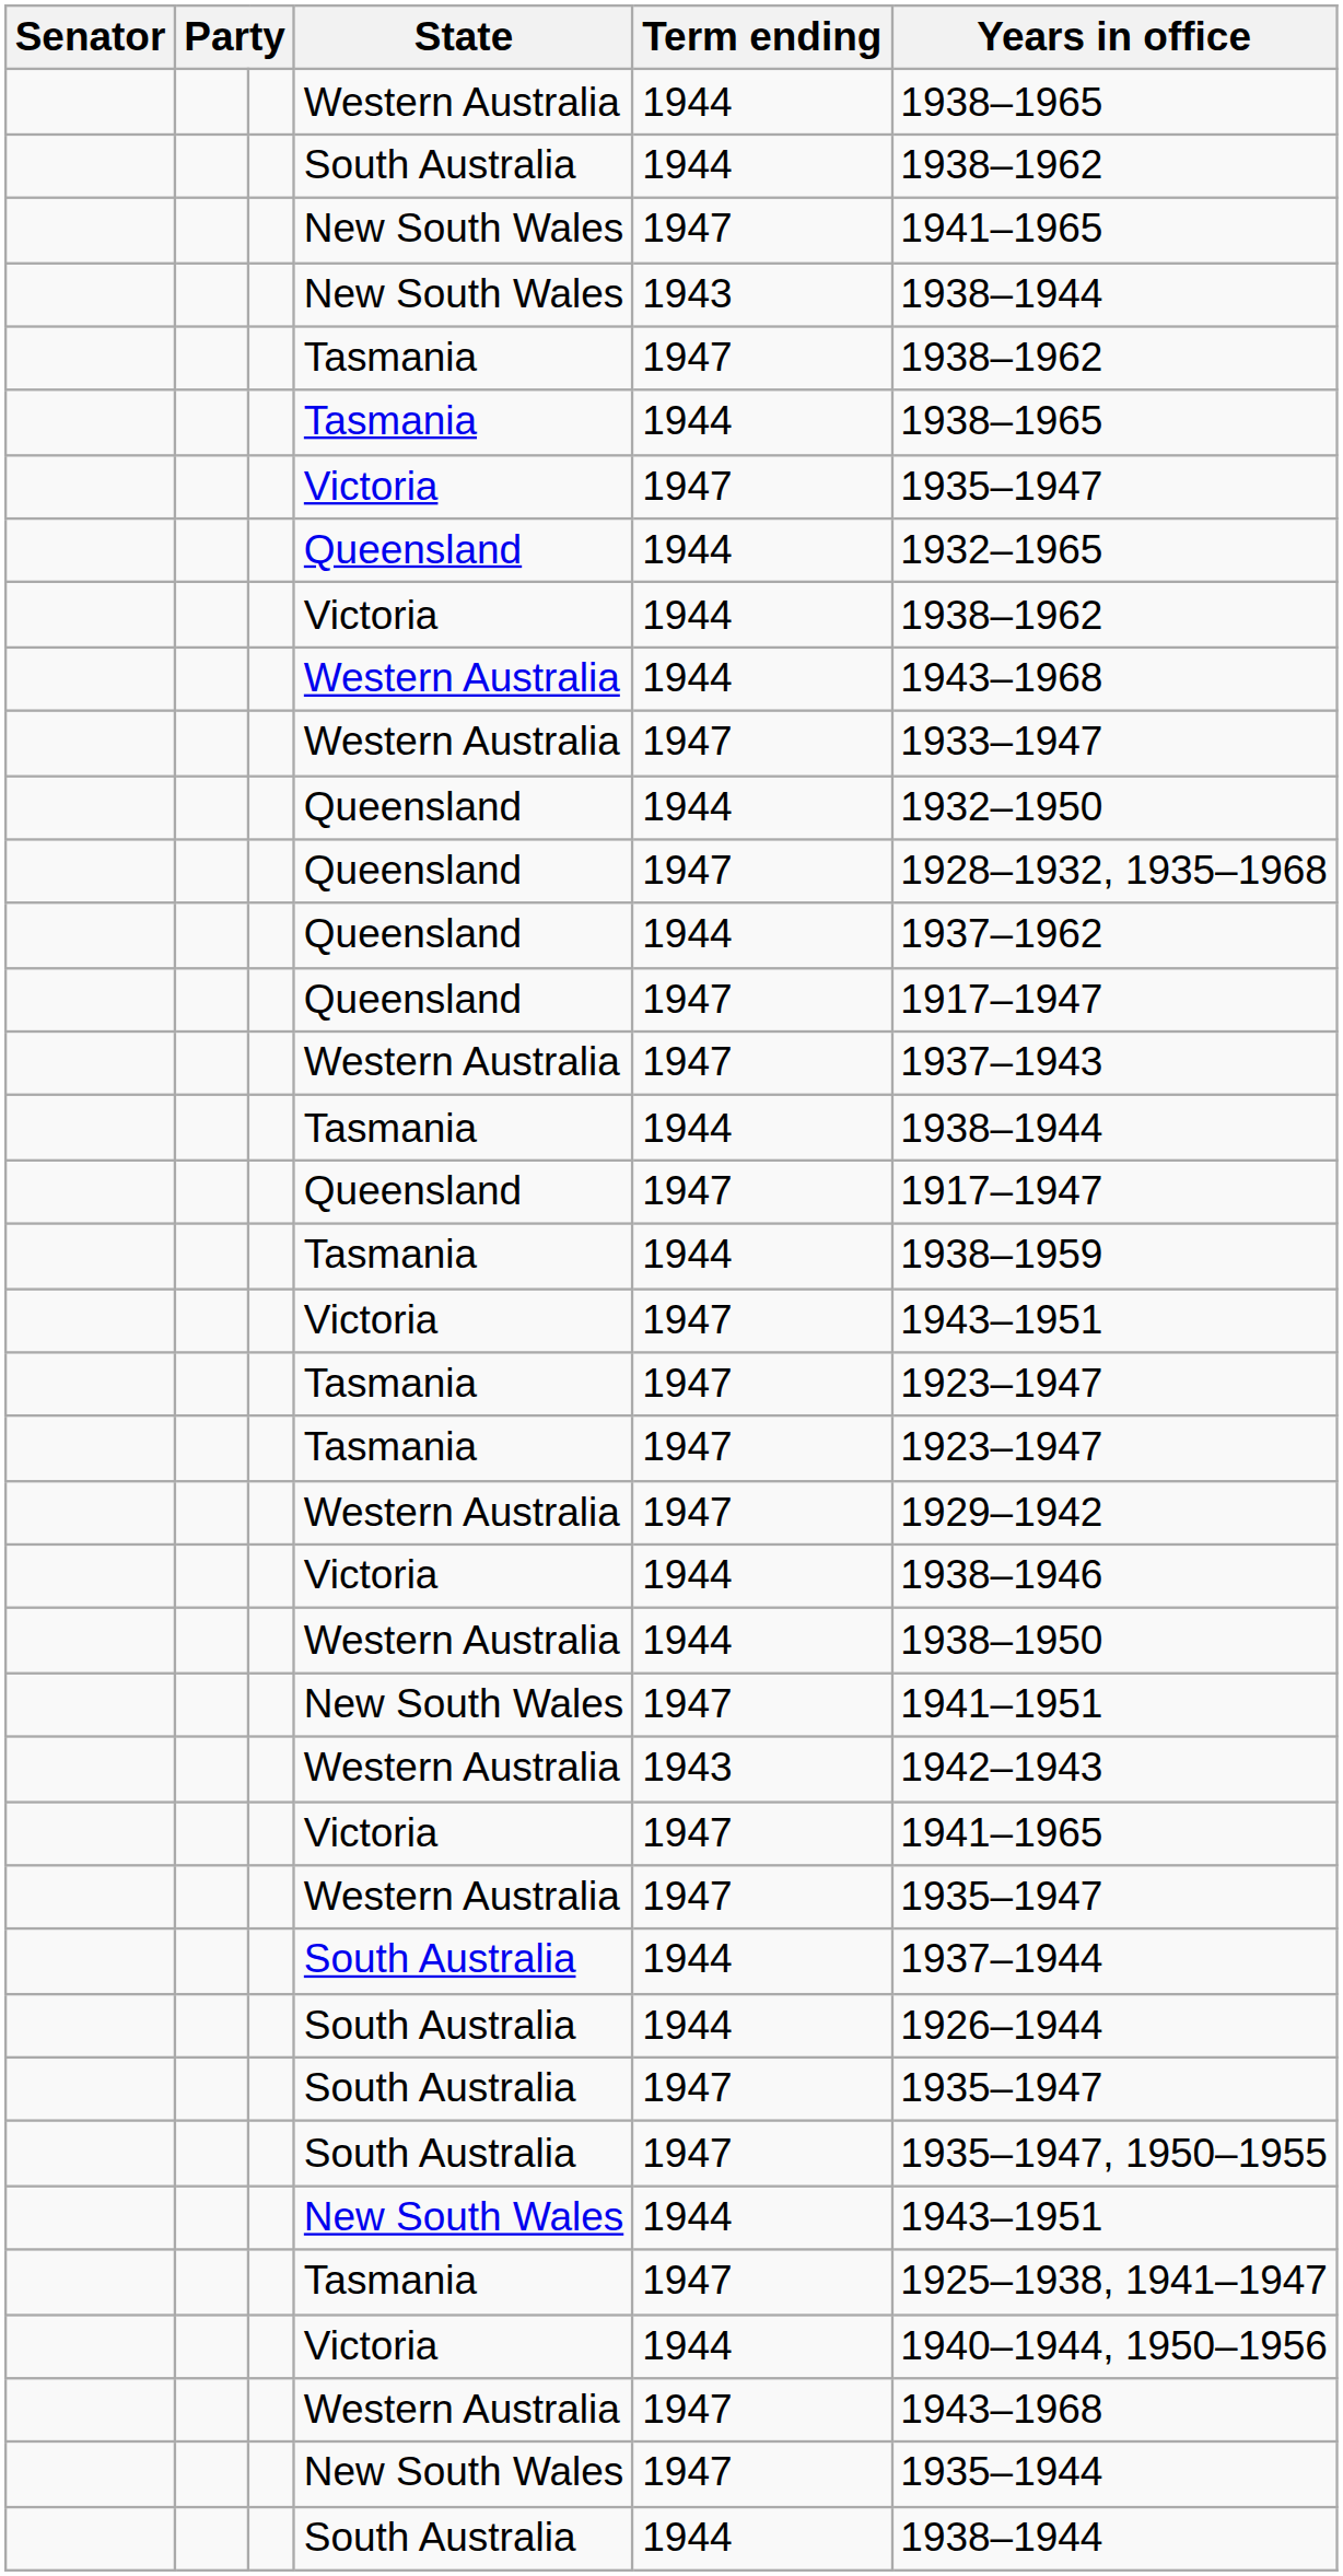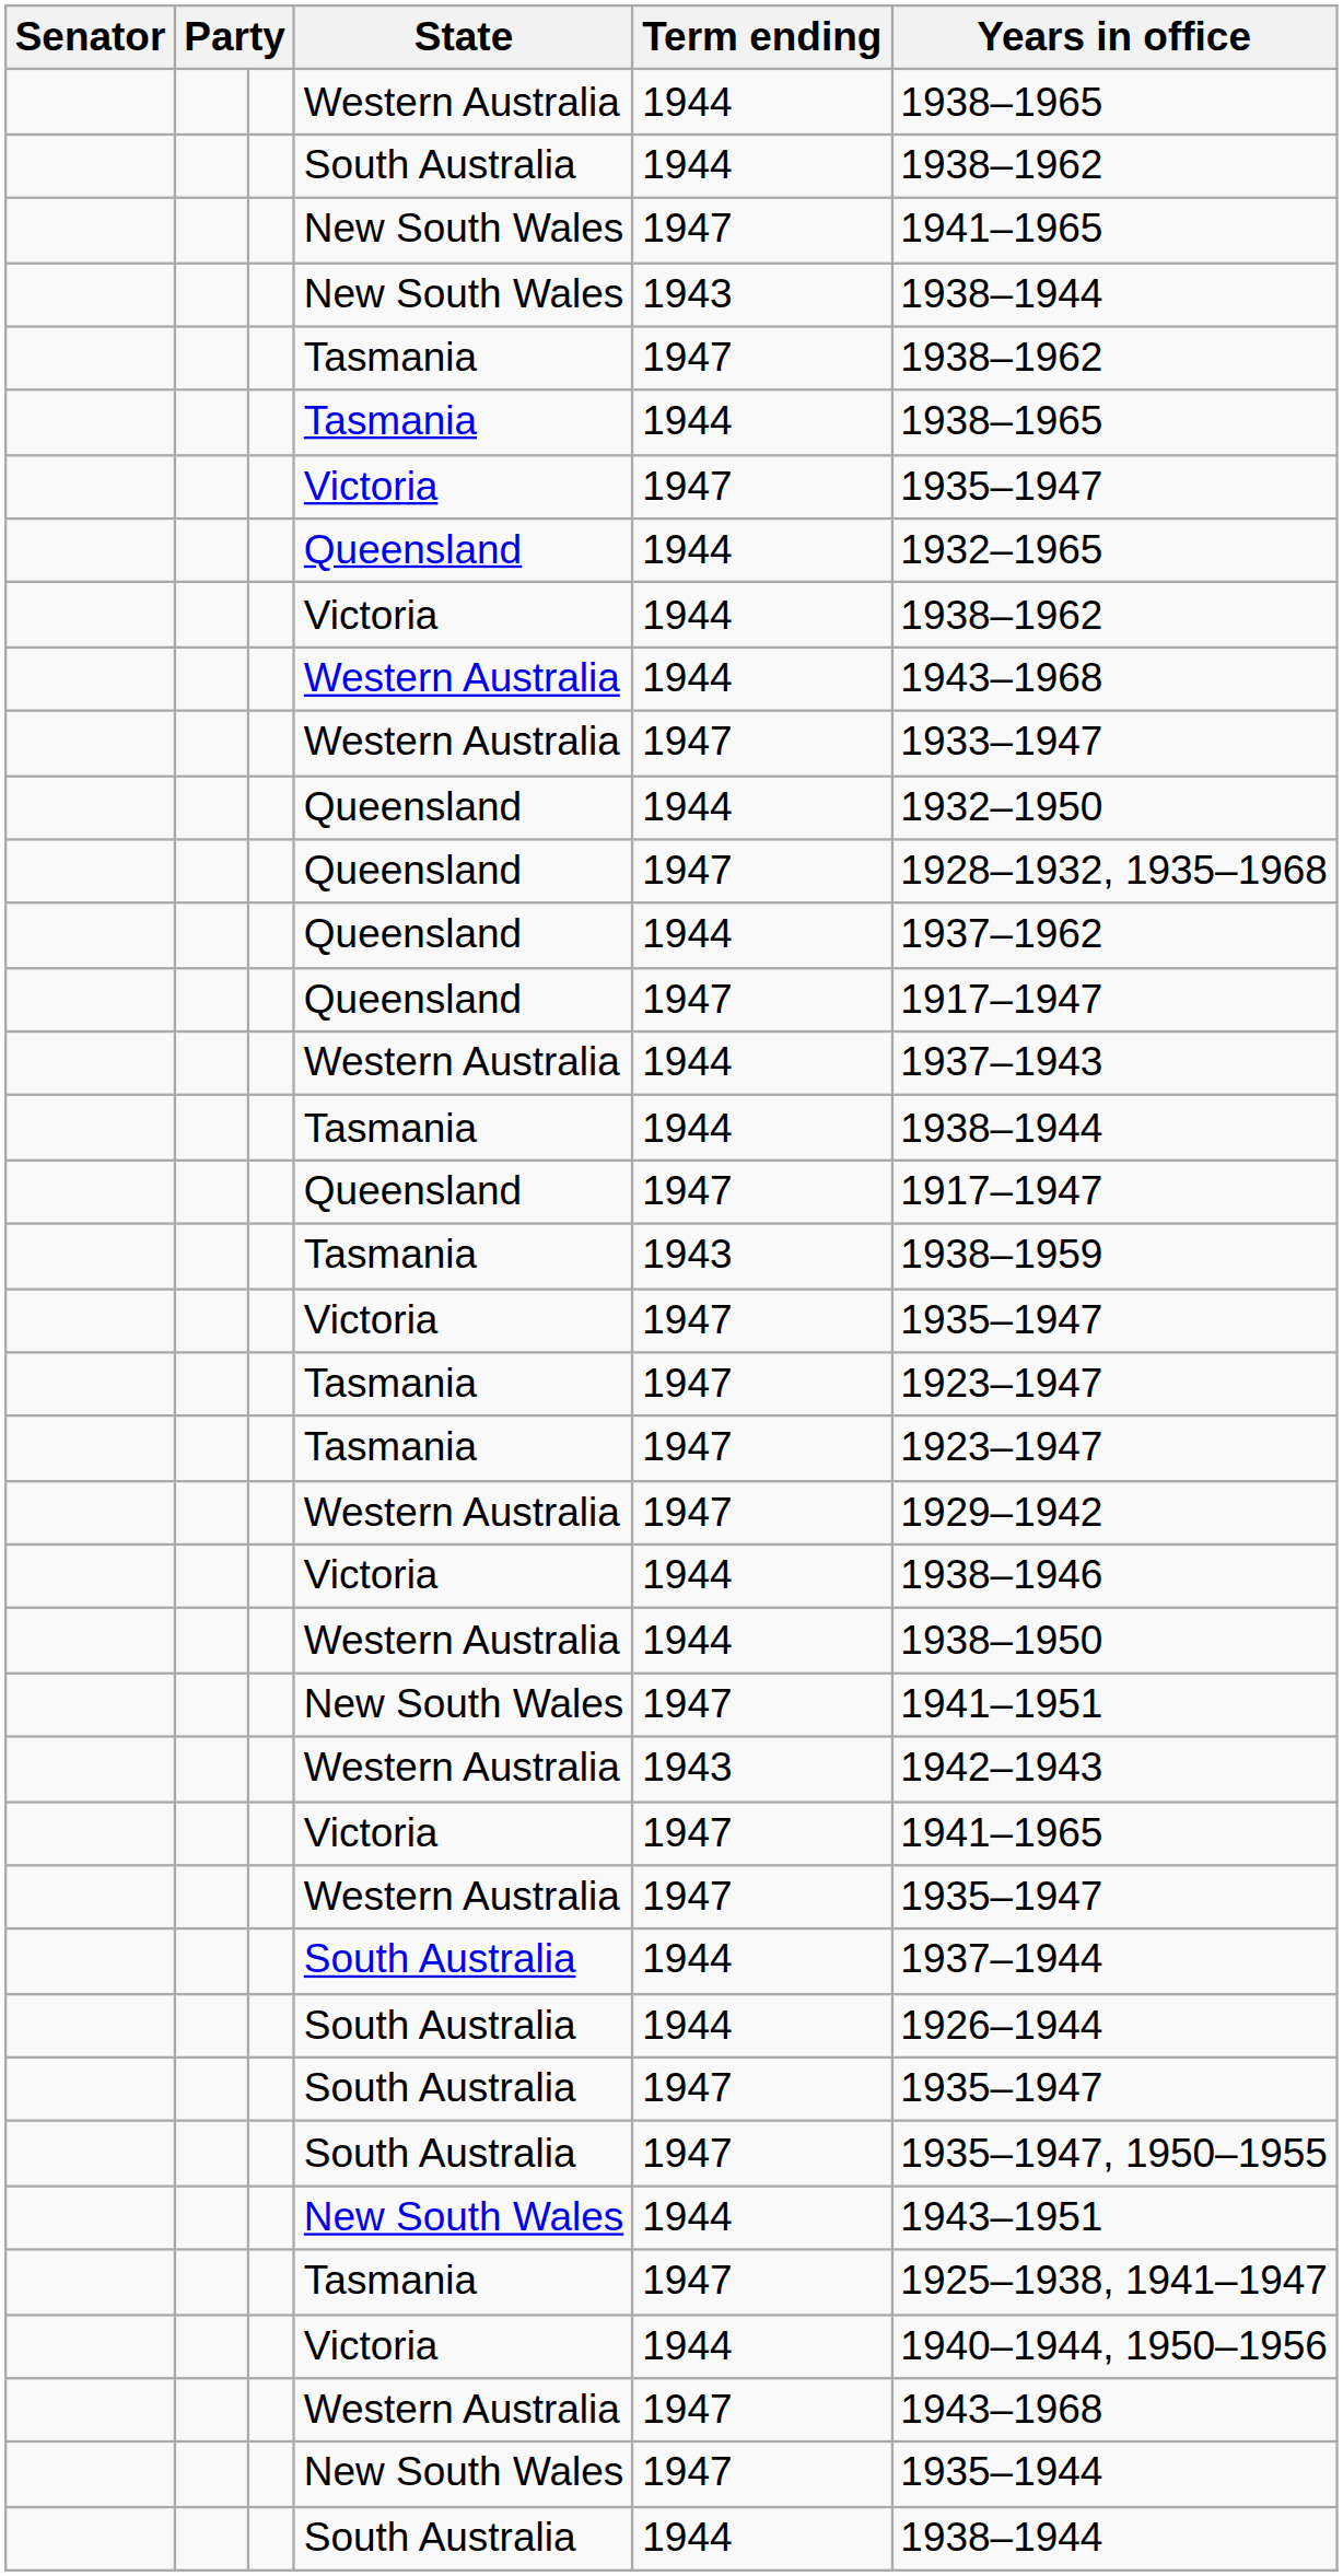row 17 | Term ending: 1947 -> 1944
row 20 | Term ending: 1944 -> 1943
row 21 | Years in office: 1943–1951 -> 1935–1947
